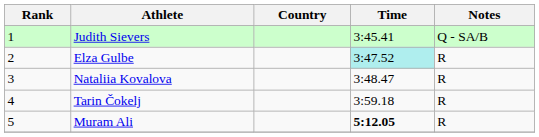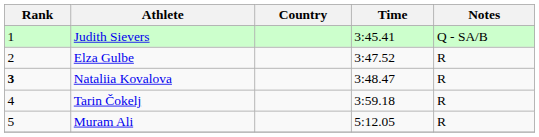Elza Gulbe | Time: paleturquoise background -> no background
Nataliia Kovalova | Rank: normal -> bold
Muram Ali | Time: bold -> normal
